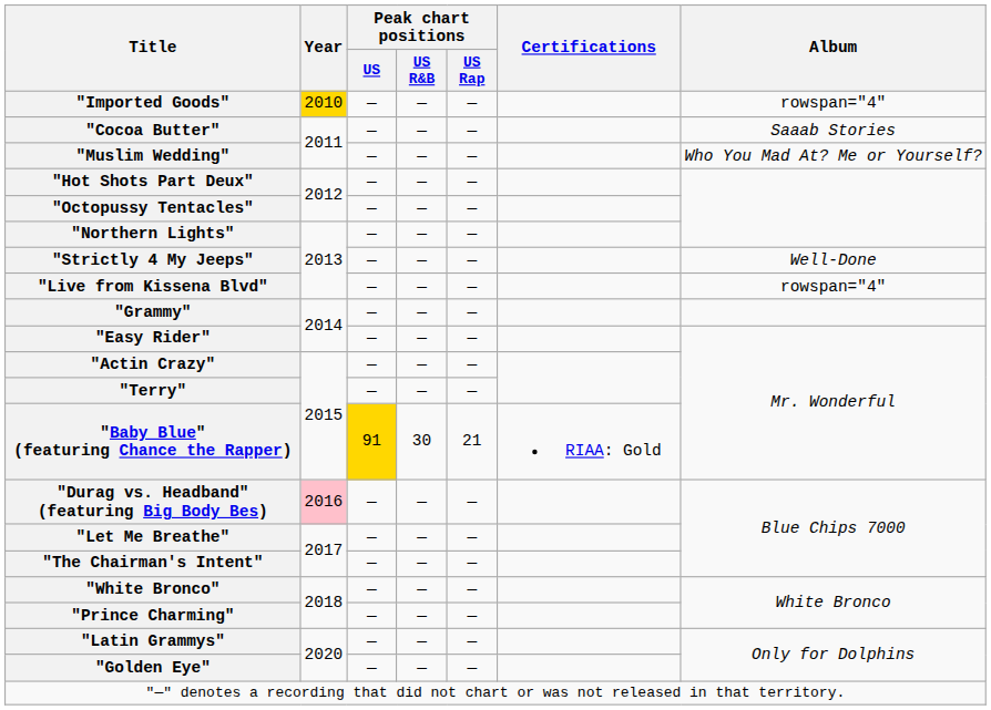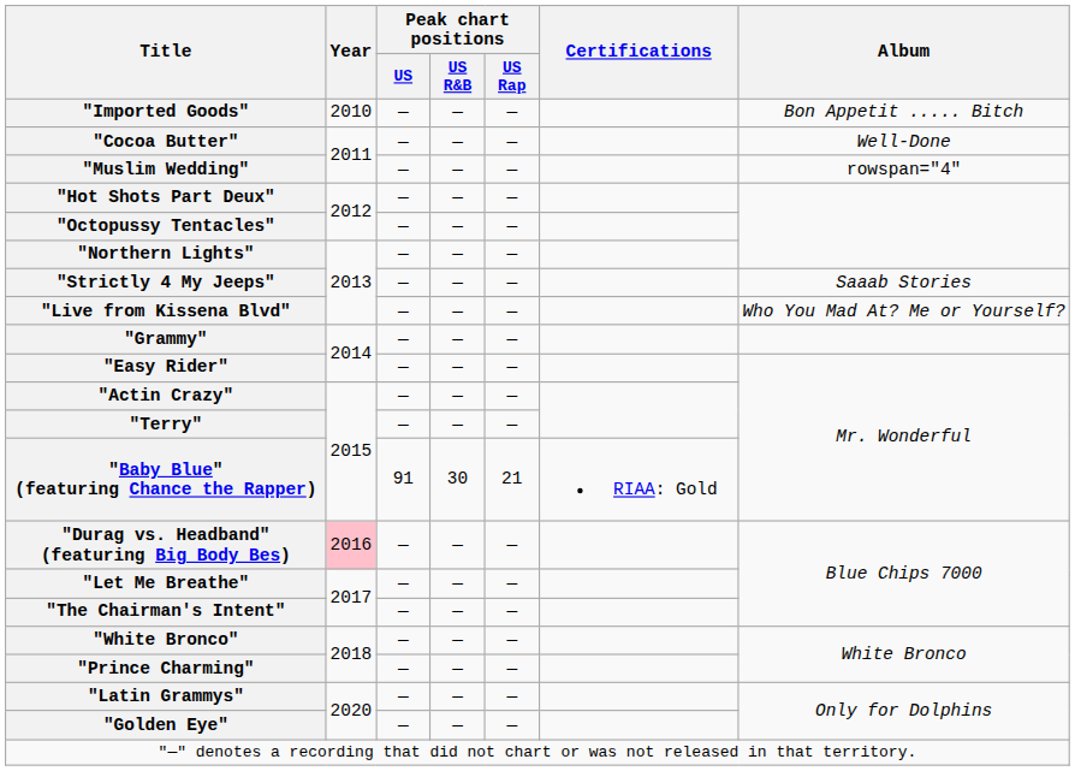"Imported Goods" | Year: gold background -> no background
"Imported Goods" | Album: rowspan="4" -> Bon Appetit ..... Bitch
"Cocoa Butter" | Album: Saaab Stories -> Well-Done
"Muslim Wedding" | Album: Who You Mad At? Me or Yourself? -> rowspan="4"
"Strictly 4 My Jeeps" | Album: Well-Done -> Saaab Stories
"Live from Kissena Blvd" | Album: rowspan="4" -> Who You Mad At? Me or Yourself?
"Baby Blue" (featuring Chance the Rapper) | Peak chart positions / US: gold background -> no background
